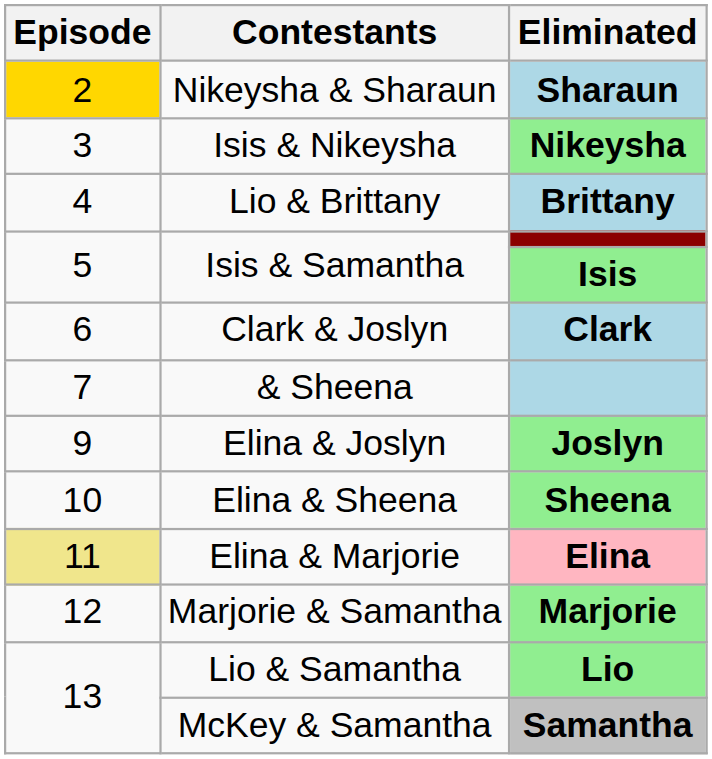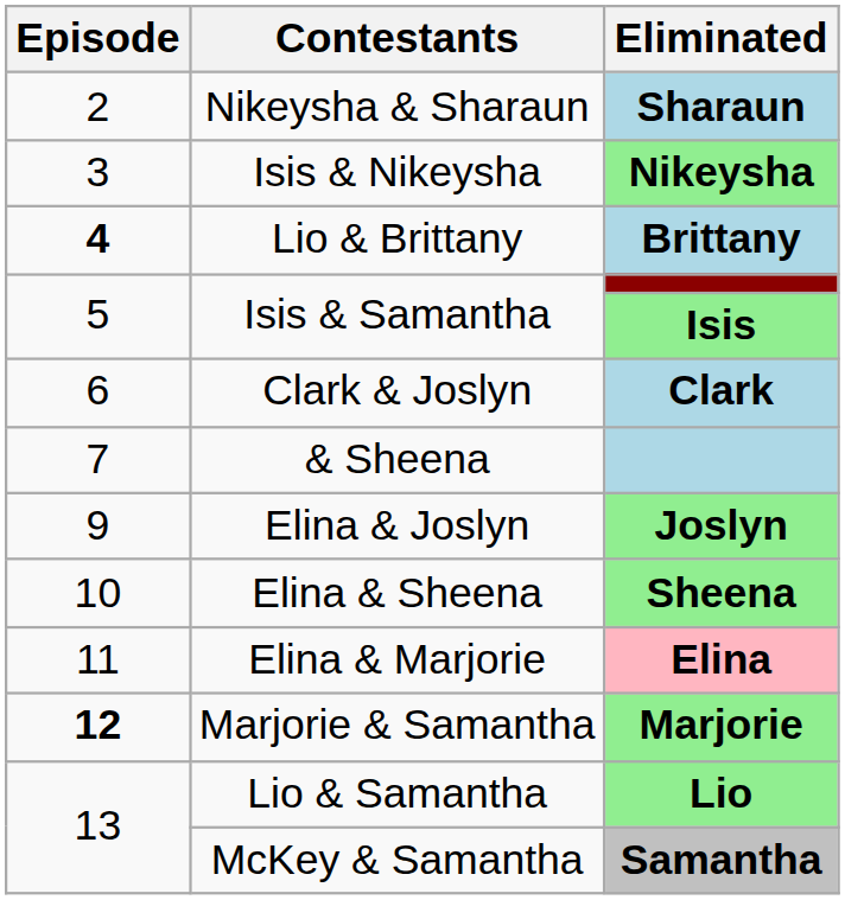Nikeysha & Sharaun | Episode: gold background -> no background
Lio & Brittany | Episode: normal -> bold
Elina & Marjorie | Episode: khaki background -> no background
Marjorie & Samantha | Episode: normal -> bold
